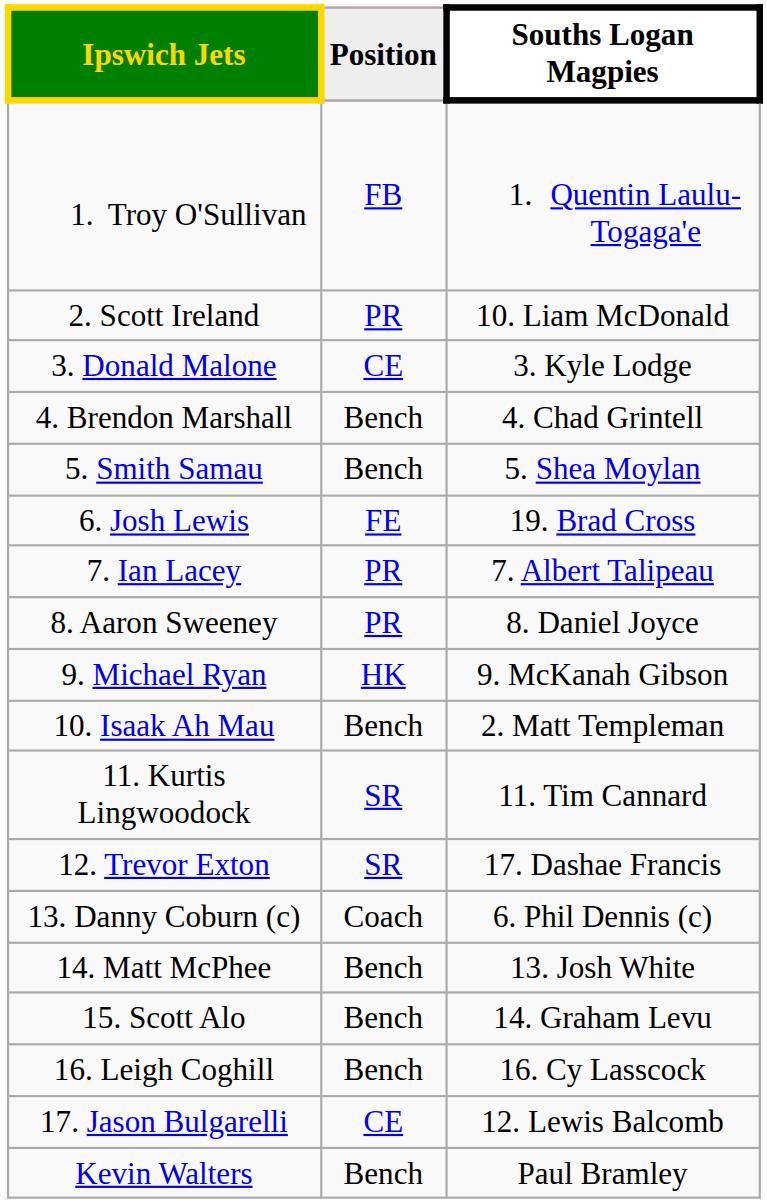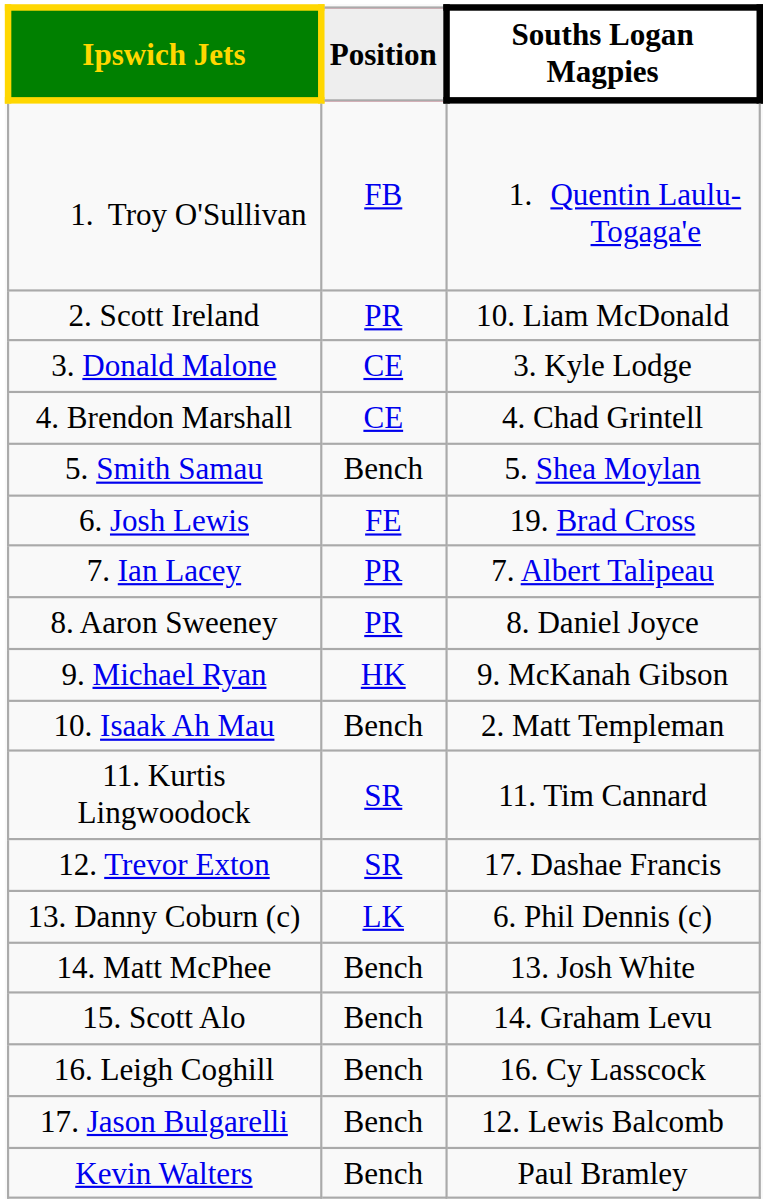4. Brendon Marshall | Position: Bench -> CE
13. Danny Coburn (c) | Position: Coach -> LK
17. Jason Bulgarelli | Position: CE -> Bench
